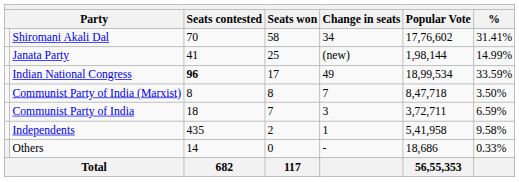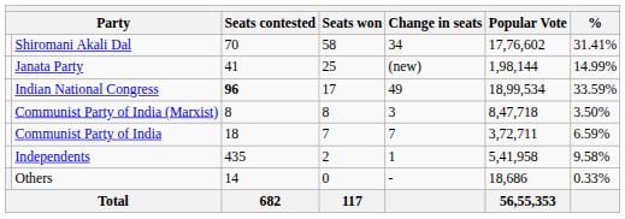Communist Party of India (Marxist) | Change in seats: 7 -> 3
Communist Party of India | Change in seats: 3 -> 7
